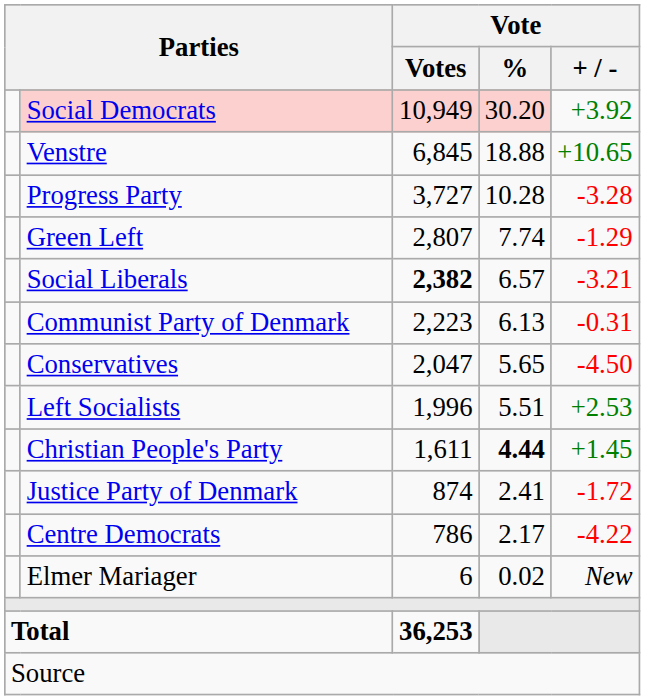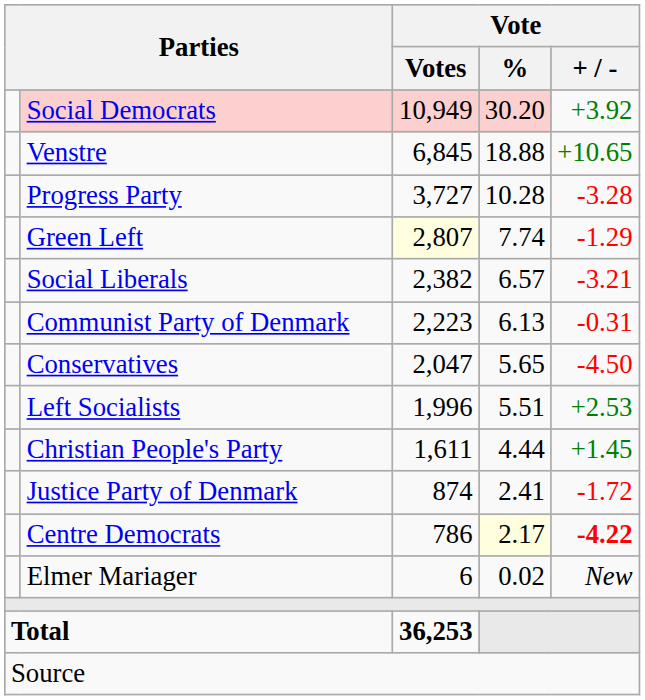Green Left | Vote / Votes: no background -> lightyellow background
Social Liberals | Vote / Votes: bold -> normal
Christian People's Party | Vote / %: bold -> normal
Centre Democrats | Vote / %: no background -> lightyellow background
Centre Democrats | Vote / + / -: normal -> bold
